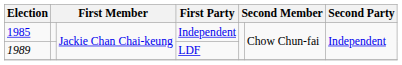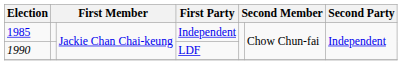LDF | Election: 1989 -> 1990
